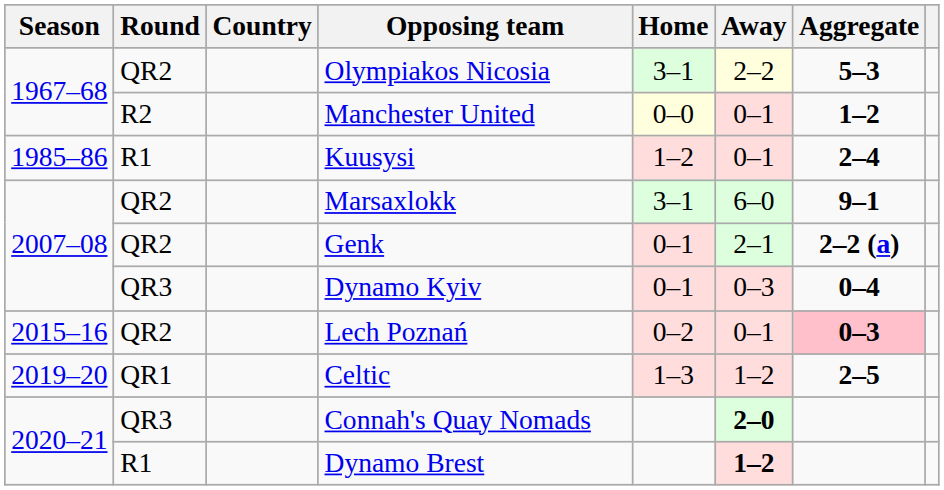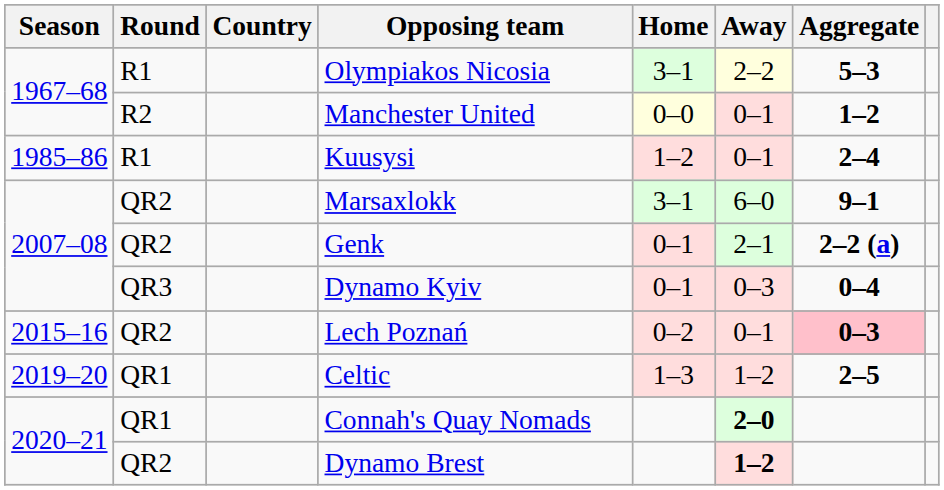Olympiakos Nicosia | Round: QR2 -> R1
Connah's Quay Nomads | Round: QR3 -> QR1
Dynamo Brest | Round: R1 -> QR2
